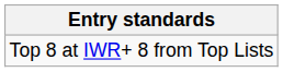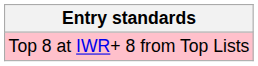row 2 | column 1: no background -> pink background
